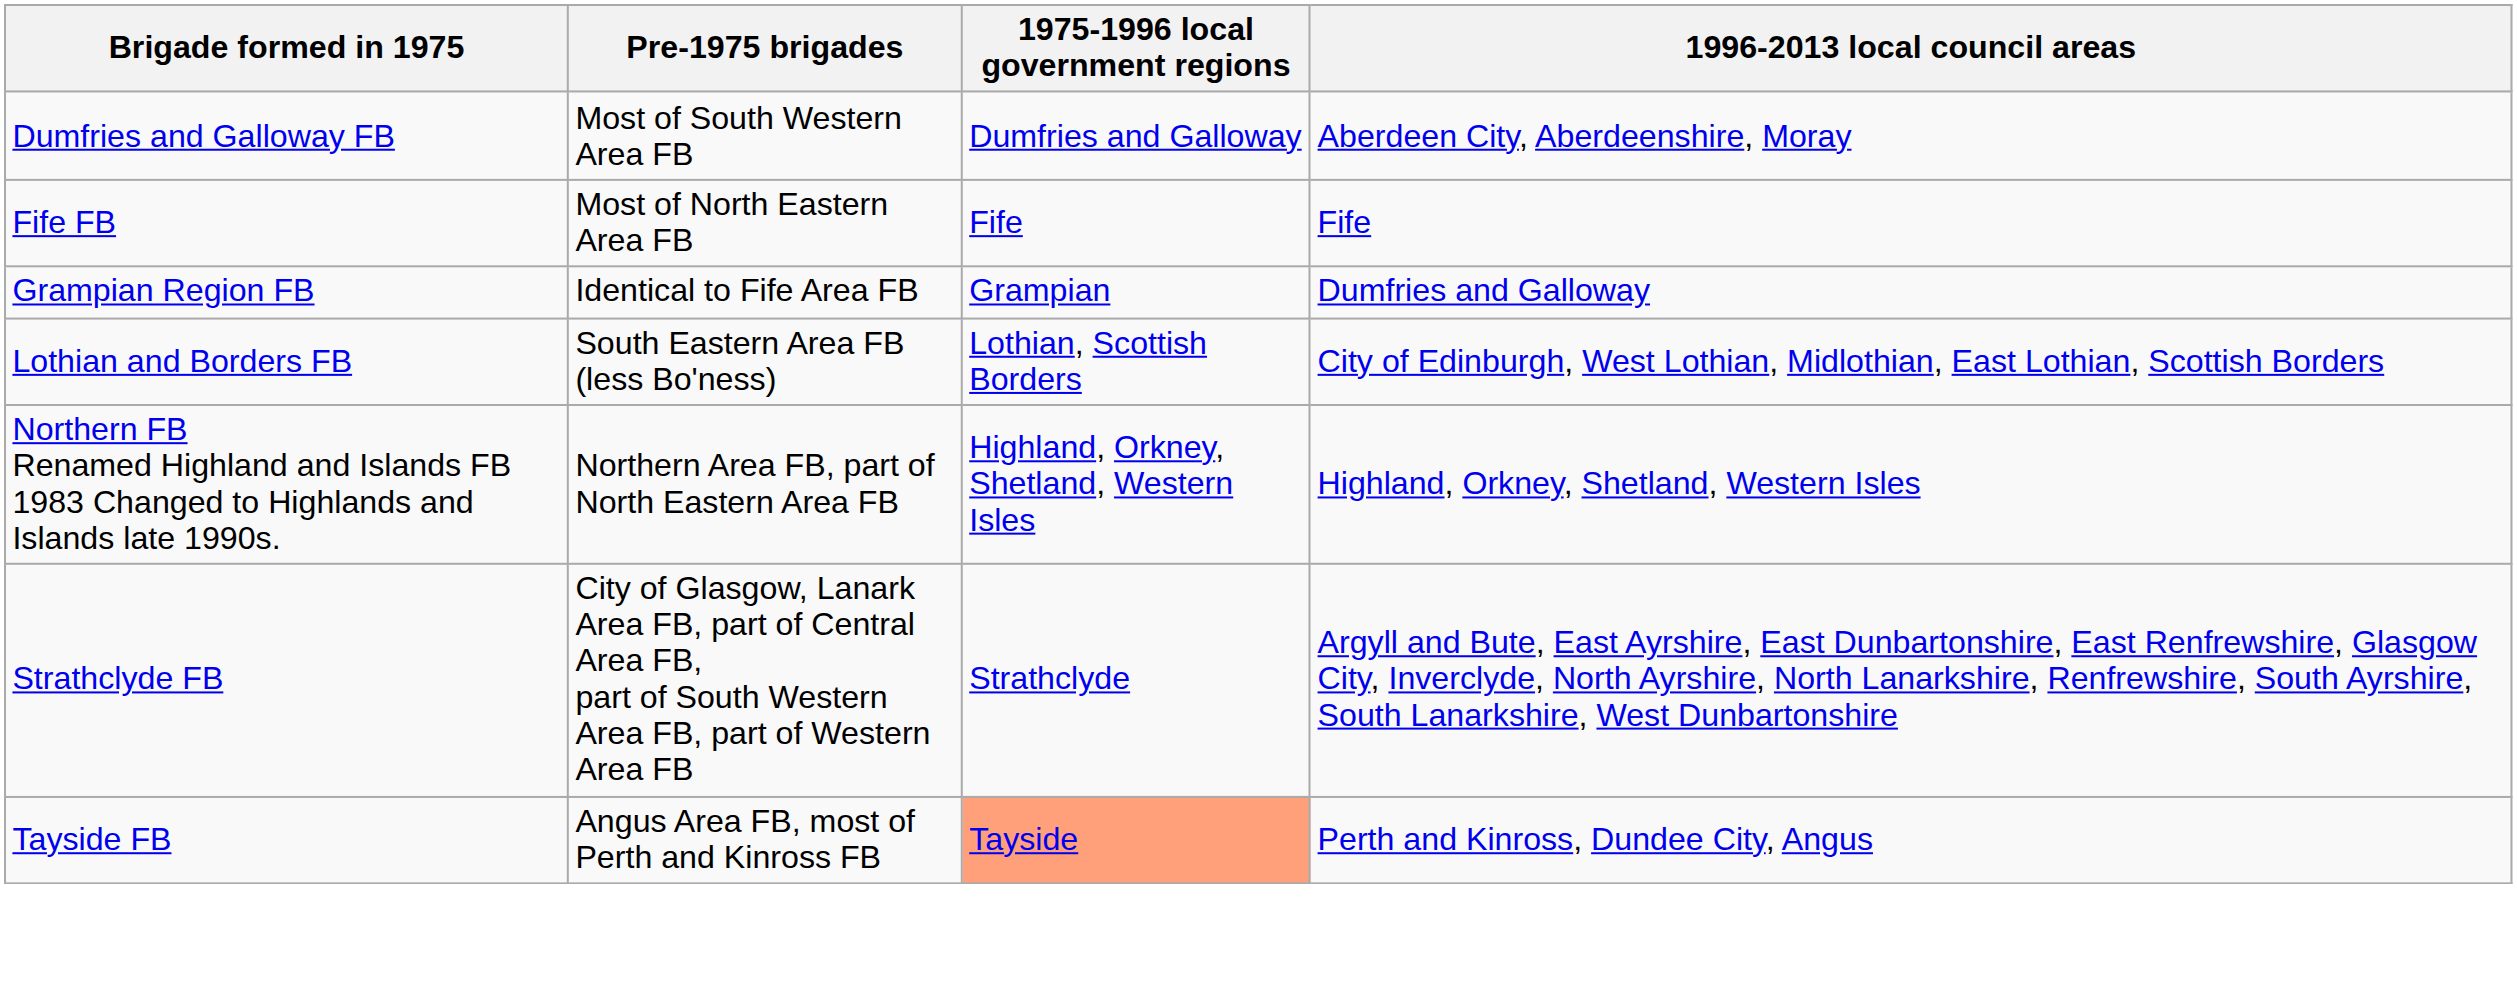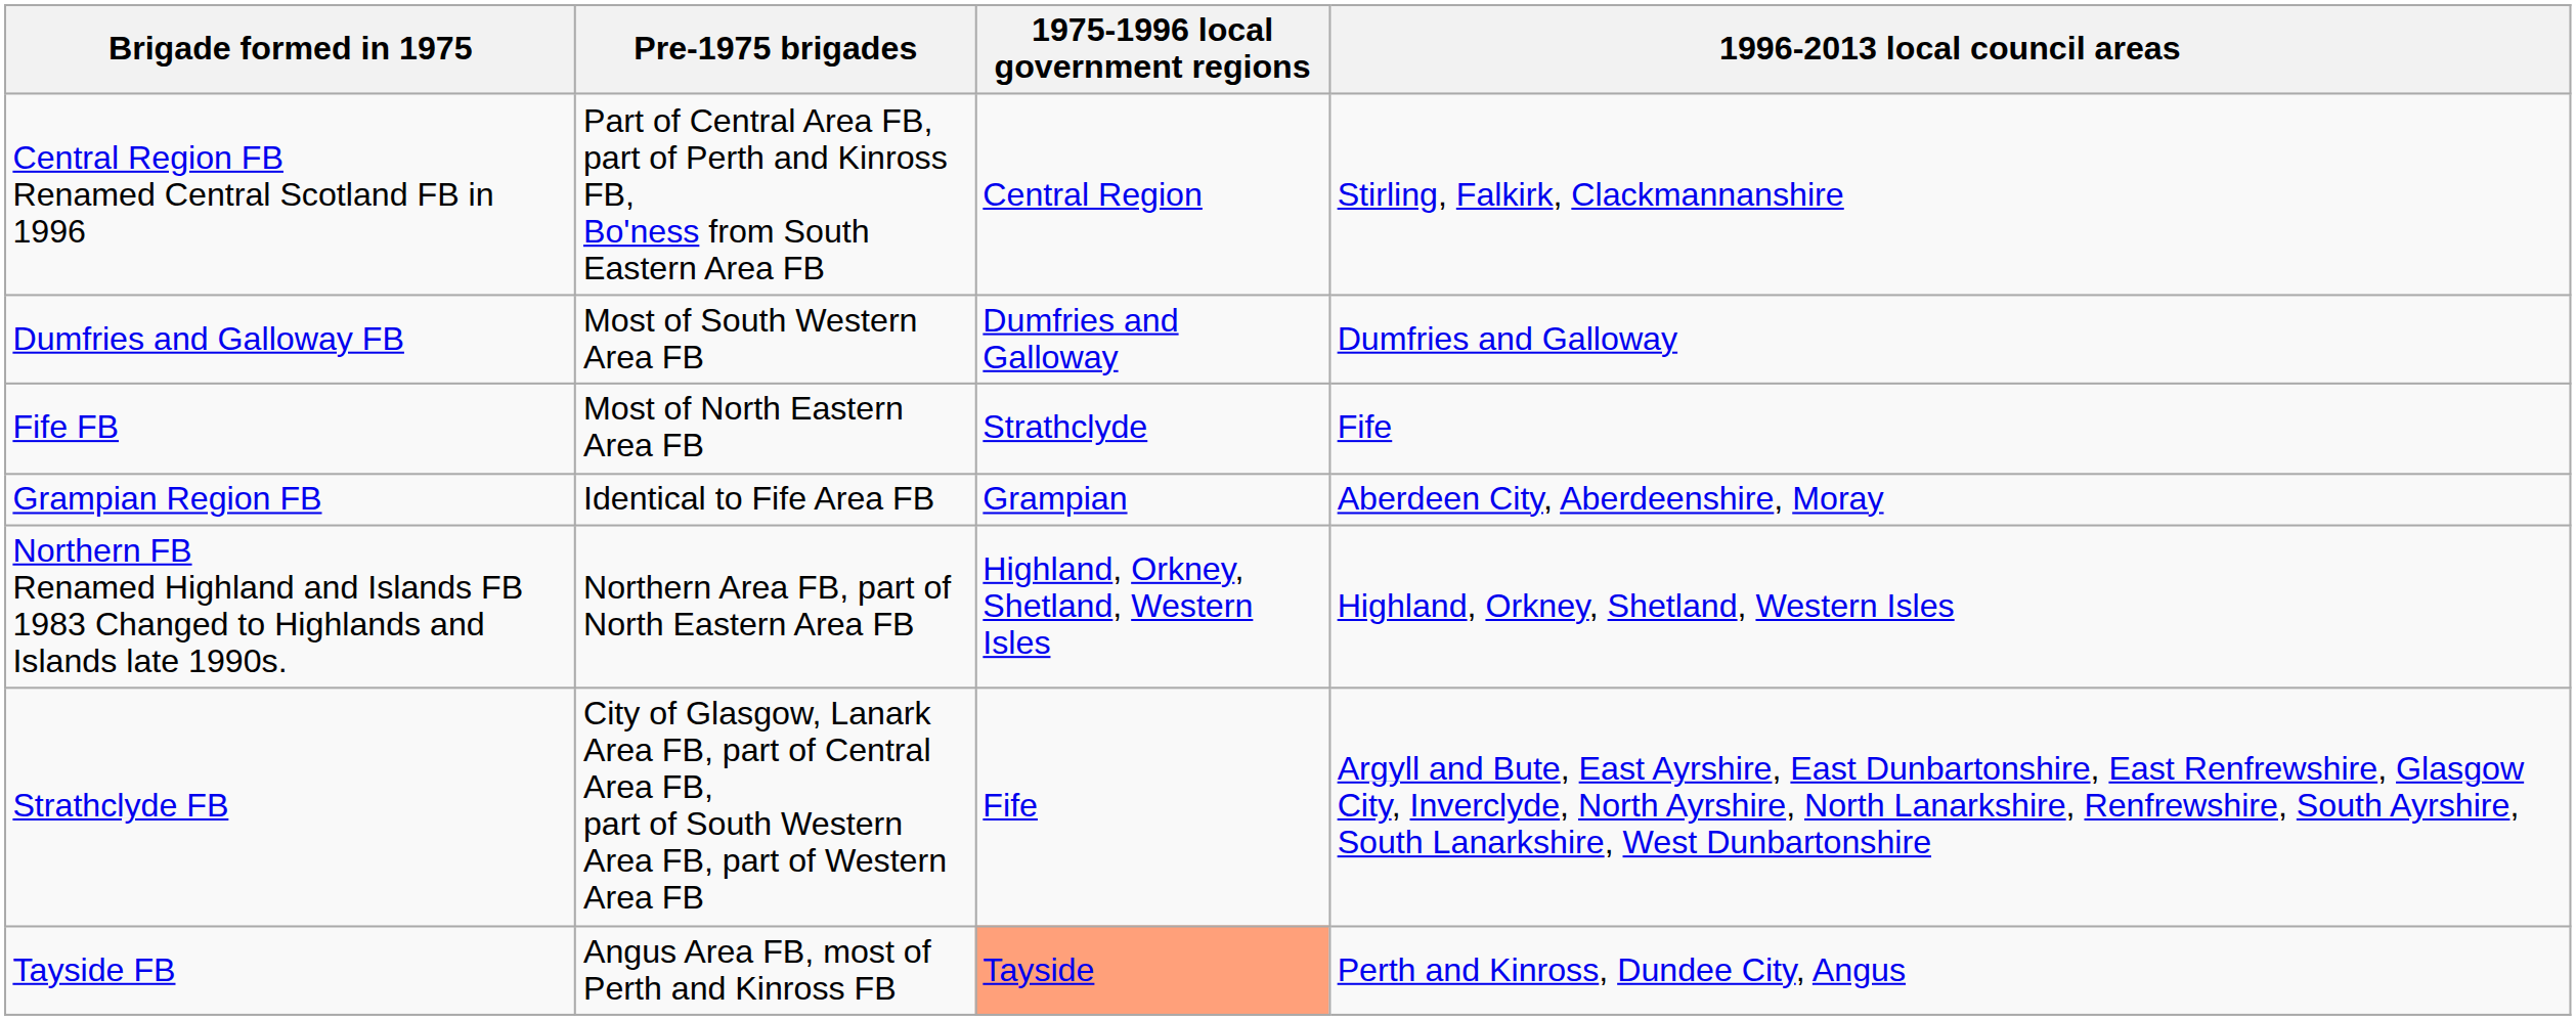+ row: Central Region FB Renamed Central Scotland FB in 1996 | Part of Central Area FB, part of Perth and Kinross FB, Bo'ness from South Eastern Area FB | Central Region | Stirling, Falkirk, Clackmannanshire
Dumfries and Galloway FB | 1996-2013 local council areas: Aberdeen City, Aberdeenshire, Moray -> Dumfries and Galloway
Fife FB | 1975-1996 local government regions: Fife -> Strathclyde
Grampian Region FB | 1996-2013 local council areas: Dumfries and Galloway -> Aberdeen City, Aberdeenshire, Moray
- row: Lothian and Borders FB | South Eastern Area FB (less Bo'ness) | Lothian, Scottish Borders | City of Edinburgh, West Lothian, Midlothian, East Lothian, Scottish Borders
Strathclyde FB | 1975-1996 local government regions: Strathclyde -> Fife
